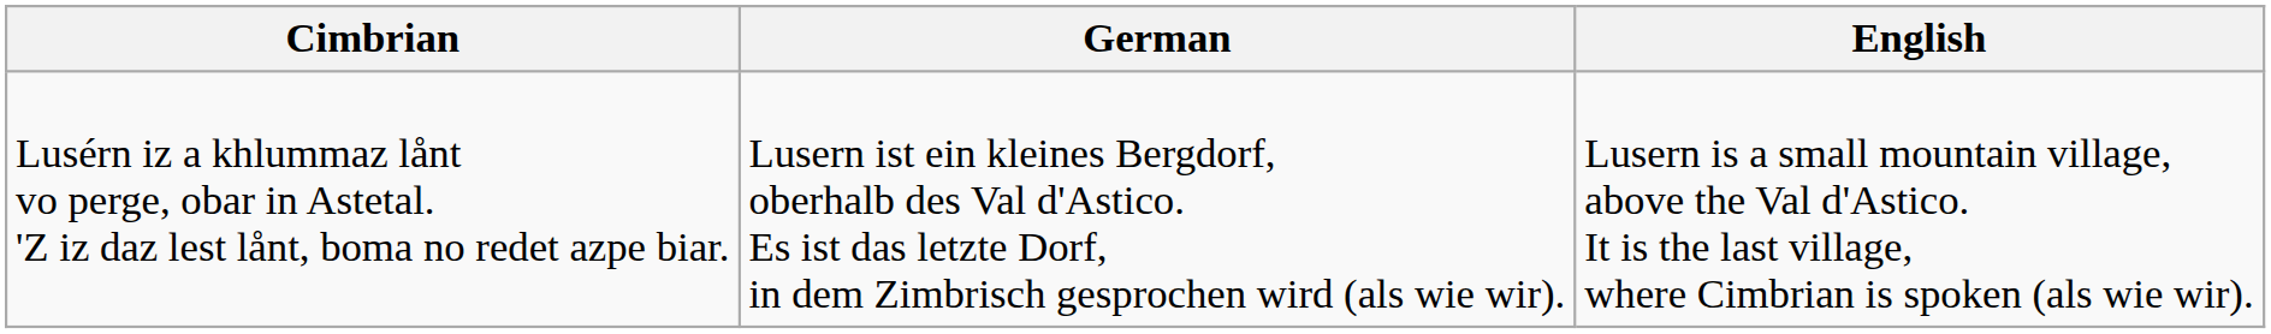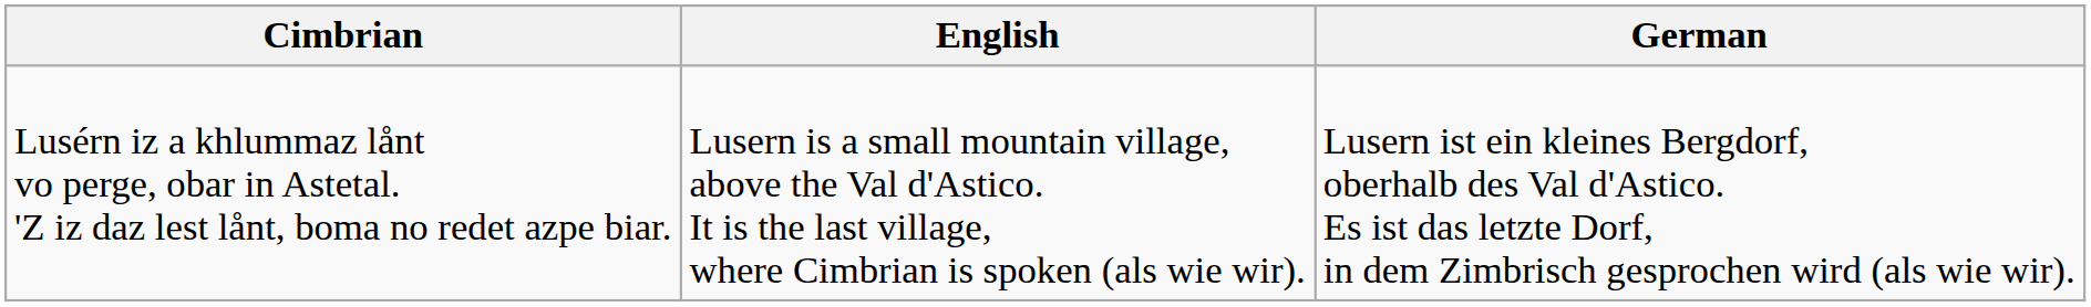columns swapped: German <-> English
